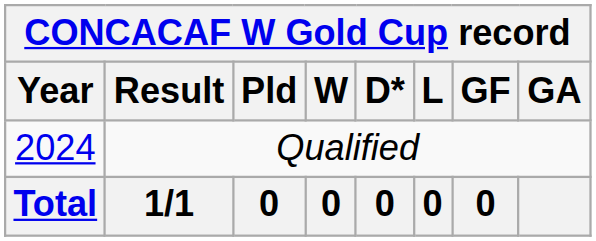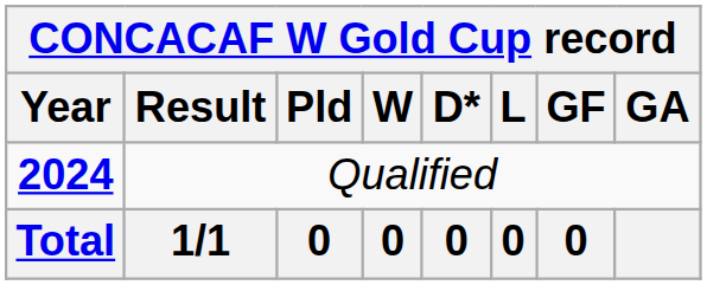Qualified | Year: normal -> bold
